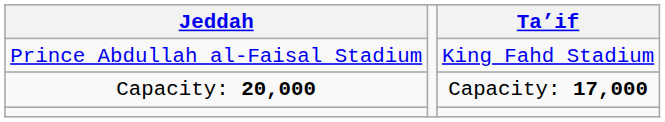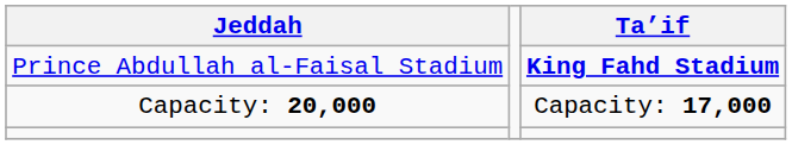Prince Abdullah al-Faisal Stadium | Ta’if: normal -> bold
